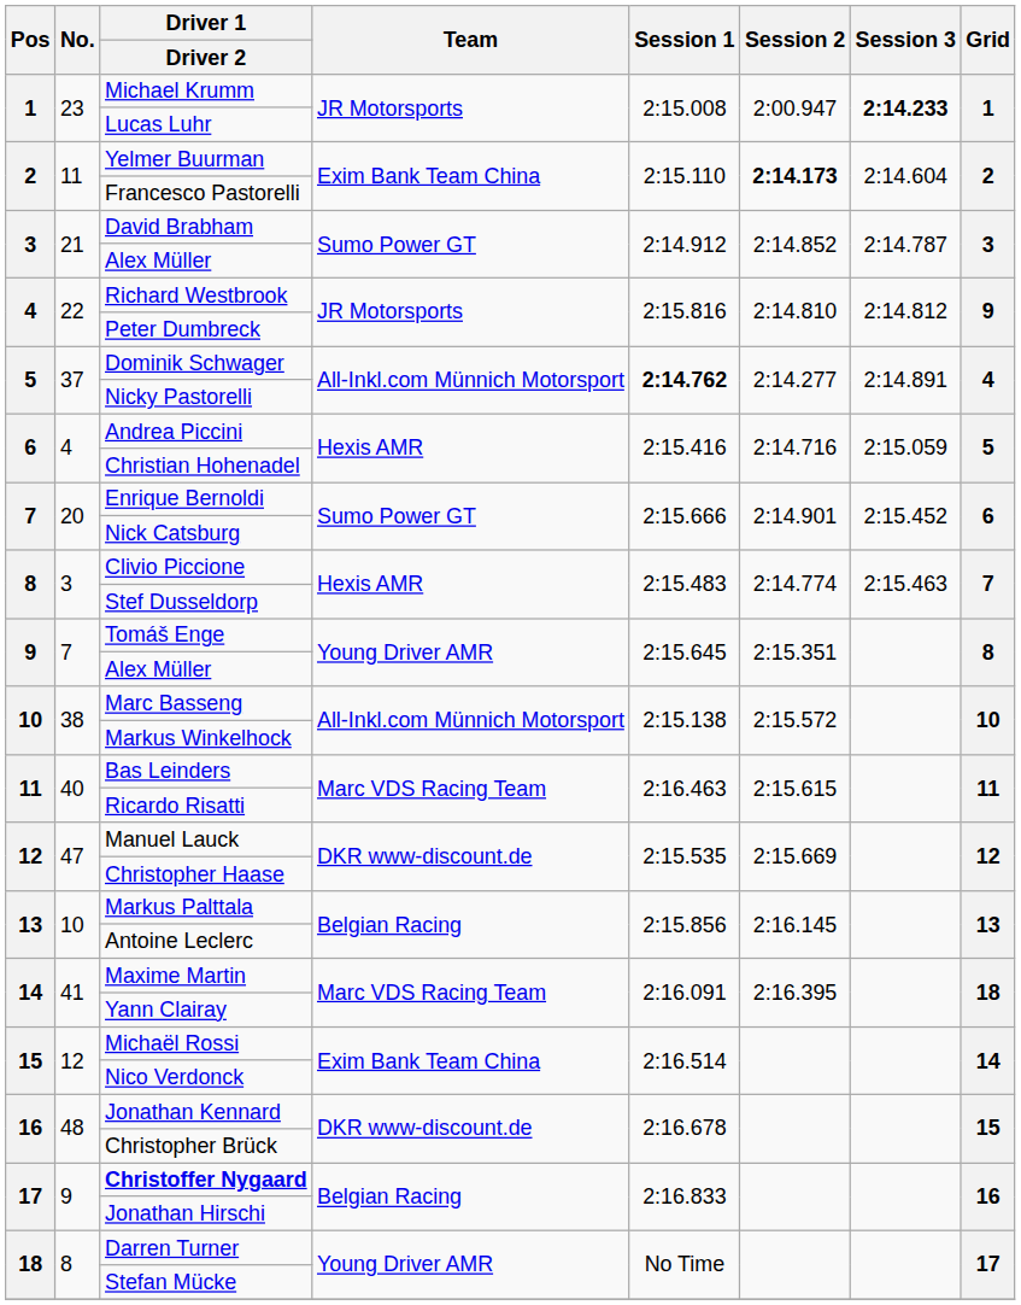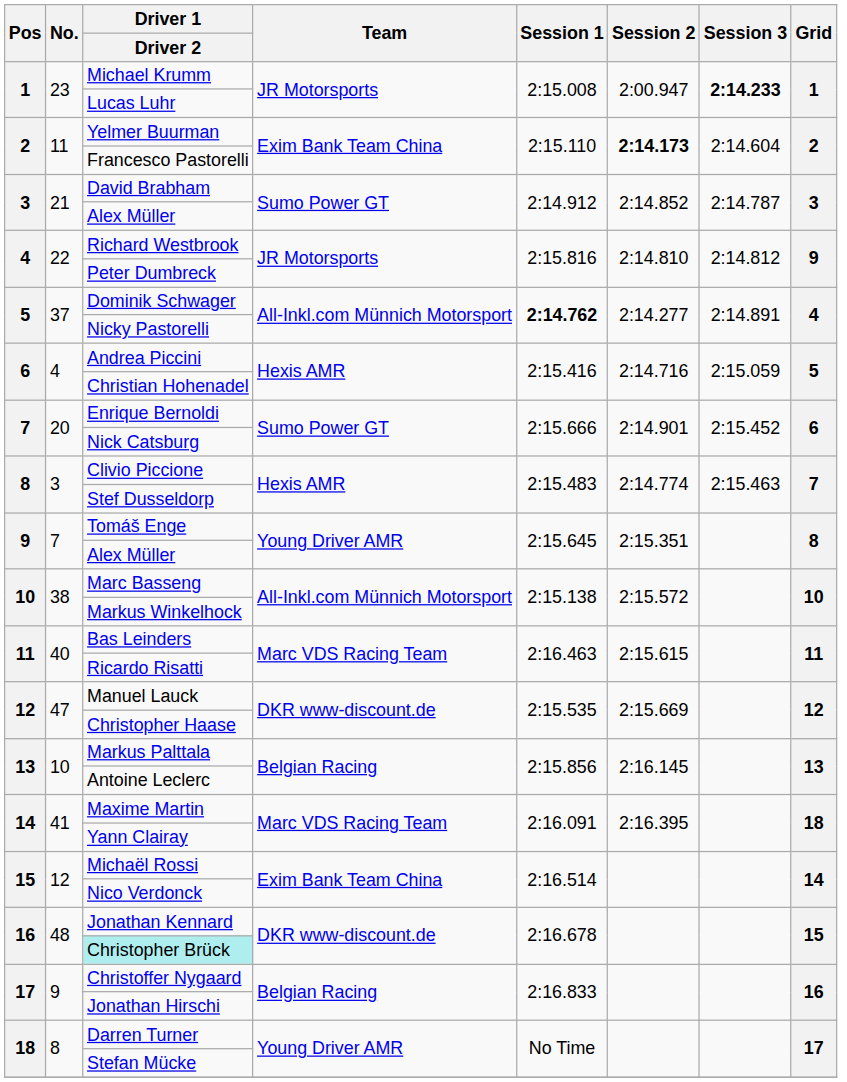Christopher Brück | Driver 1 / Driver 2: no background -> paleturquoise background
Christoffer Nygaard | Driver 1 / Driver 2: bold -> normal
